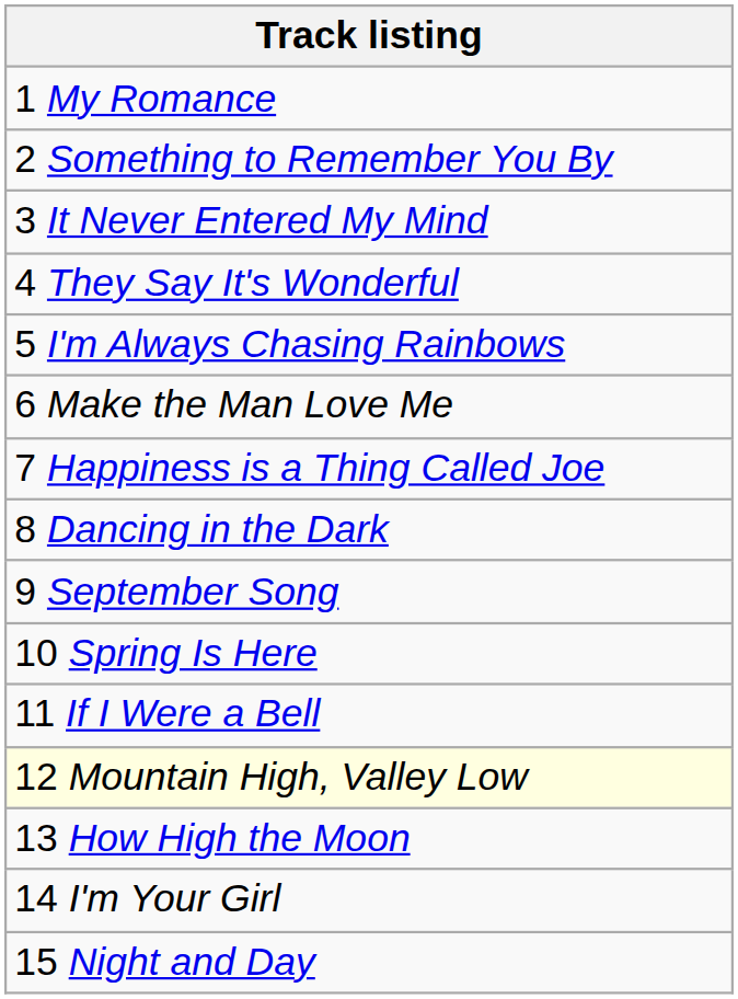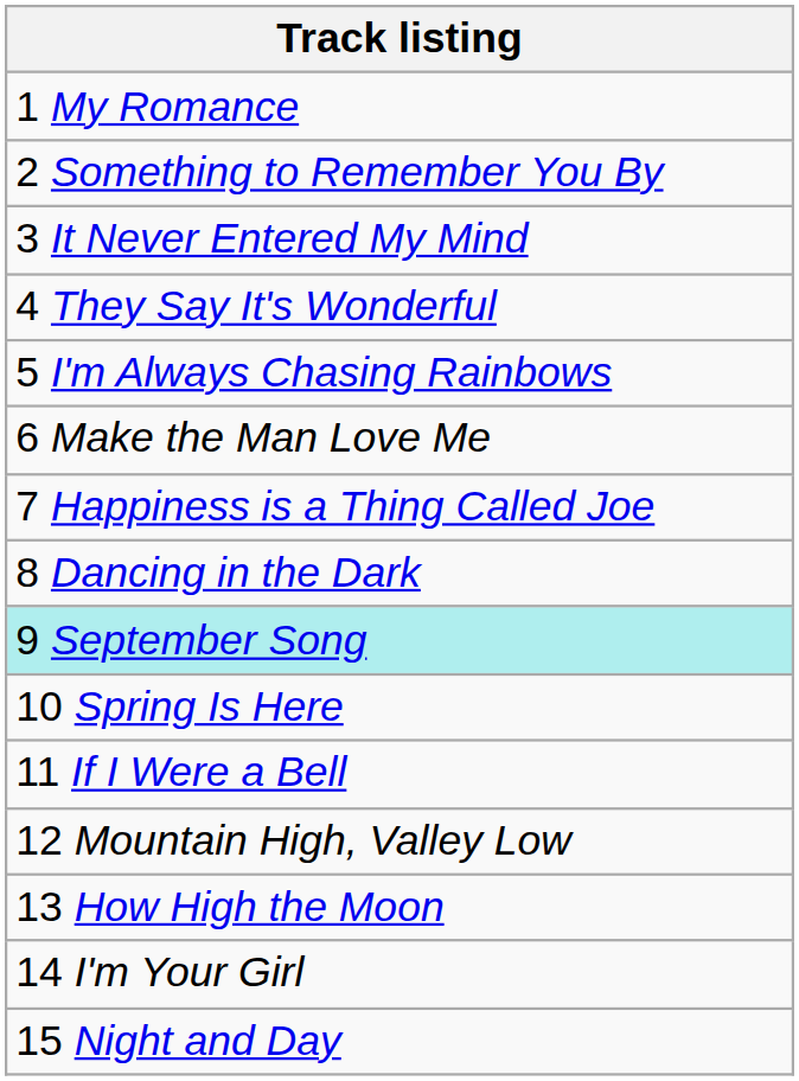row 10 | column 1: no background -> paleturquoise background
row 13 | column 1: lightyellow background -> no background
